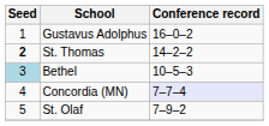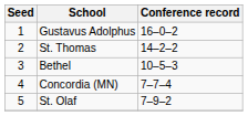St. Thomas | Seed: bold -> normal
Bethel | Seed: lightblue background -> no background
Concordia (MN) | Conference record: lavender background -> no background
